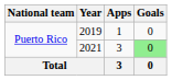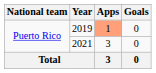2019 | Apps: no background -> lightsalmon background
2021 | Goals: lightgreen background -> no background
